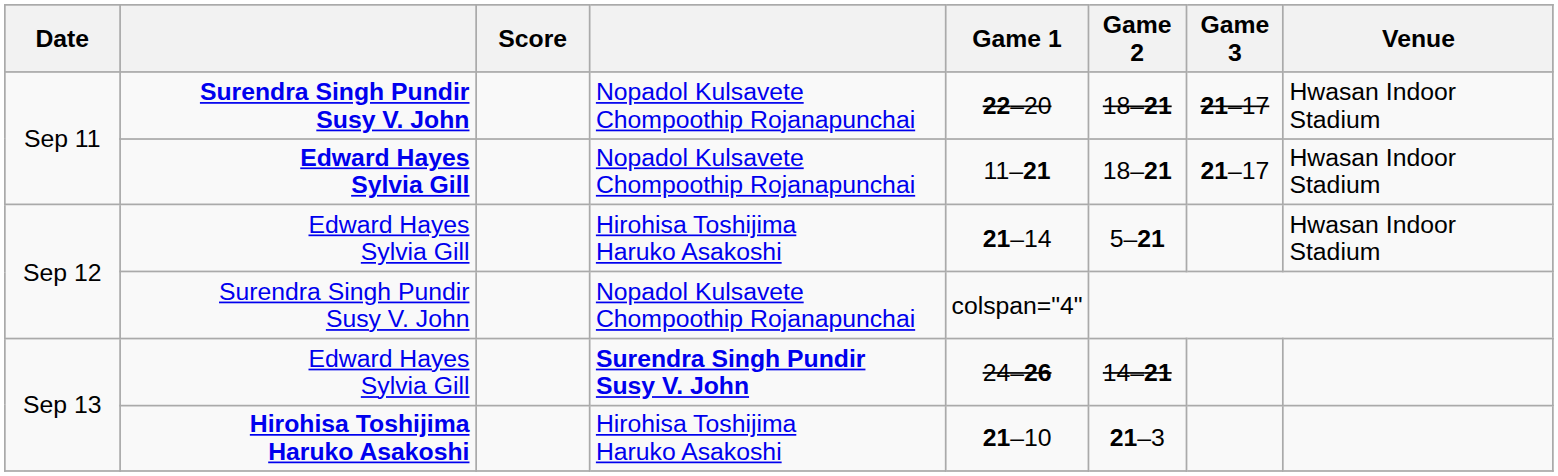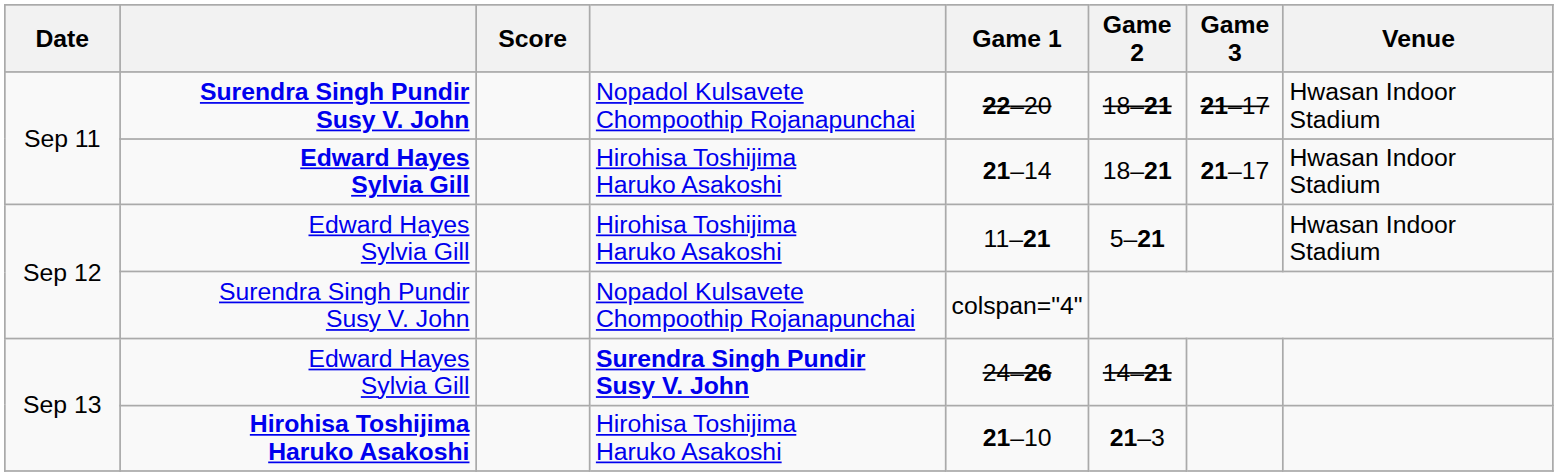Sep 11 / Edward Hayes Sylvia Gill | column 4: Nopadol Kulsavete Chompoothip Rojanapunchai -> Hirohisa Toshijima Haruko Asakoshi
Sep 11 / Edward Hayes Sylvia Gill | Game 1: 11–21 -> 21–14
Sep 12 / Edward Hayes Sylvia Gill | Game 1: 21–14 -> 11–21
